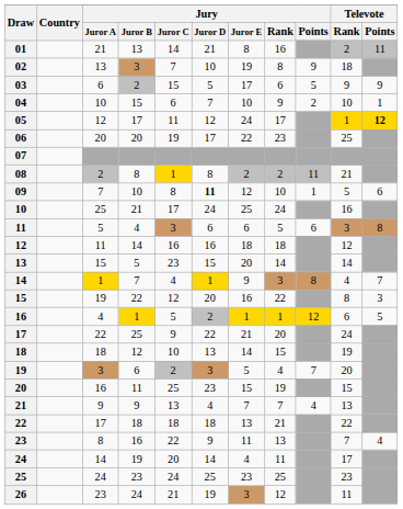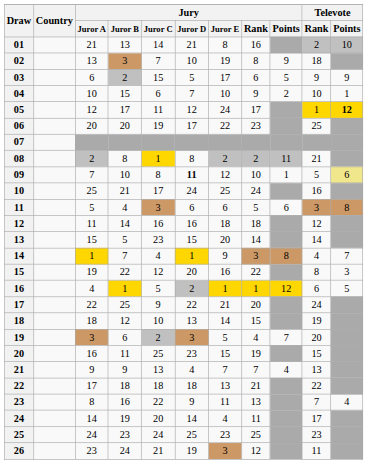01 | Televote / Points: 11 -> 10
09 | Televote / Points: no background -> khaki background
